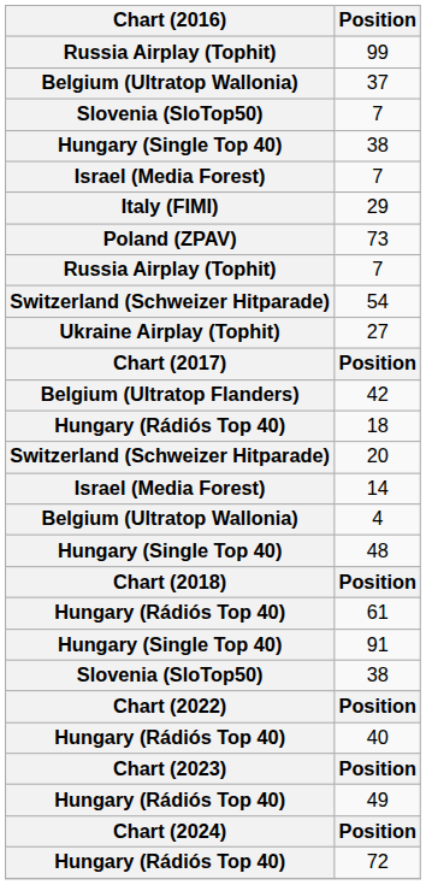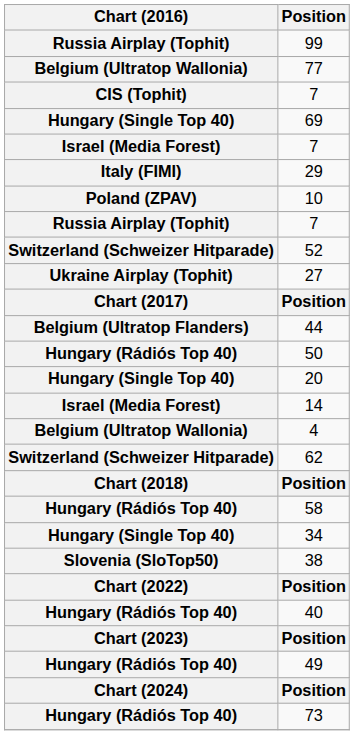row 3 | Position: 37 -> 77
row 4 | Chart (2016): Slovenia (SloTop50) -> CIS (Tophit)
row 5 | Position: 38 -> 69
row 8 | Position: 73 -> 10
row 10 | Position: 54 -> 52
row 13 | Position: 42 -> 44
row 14 | Position: 18 -> 50
row 15 | Chart (2016): Switzerland (Schweizer Hitparade) -> Hungary (Single Top 40)
row 18 | Chart (2016): Hungary (Single Top 40) -> Switzerland (Schweizer Hitparade)
row 18 | Position: 48 -> 62
row 20 | Position: 61 -> 58
row 21 | Position: 91 -> 34
row 28 | Position: 72 -> 73
